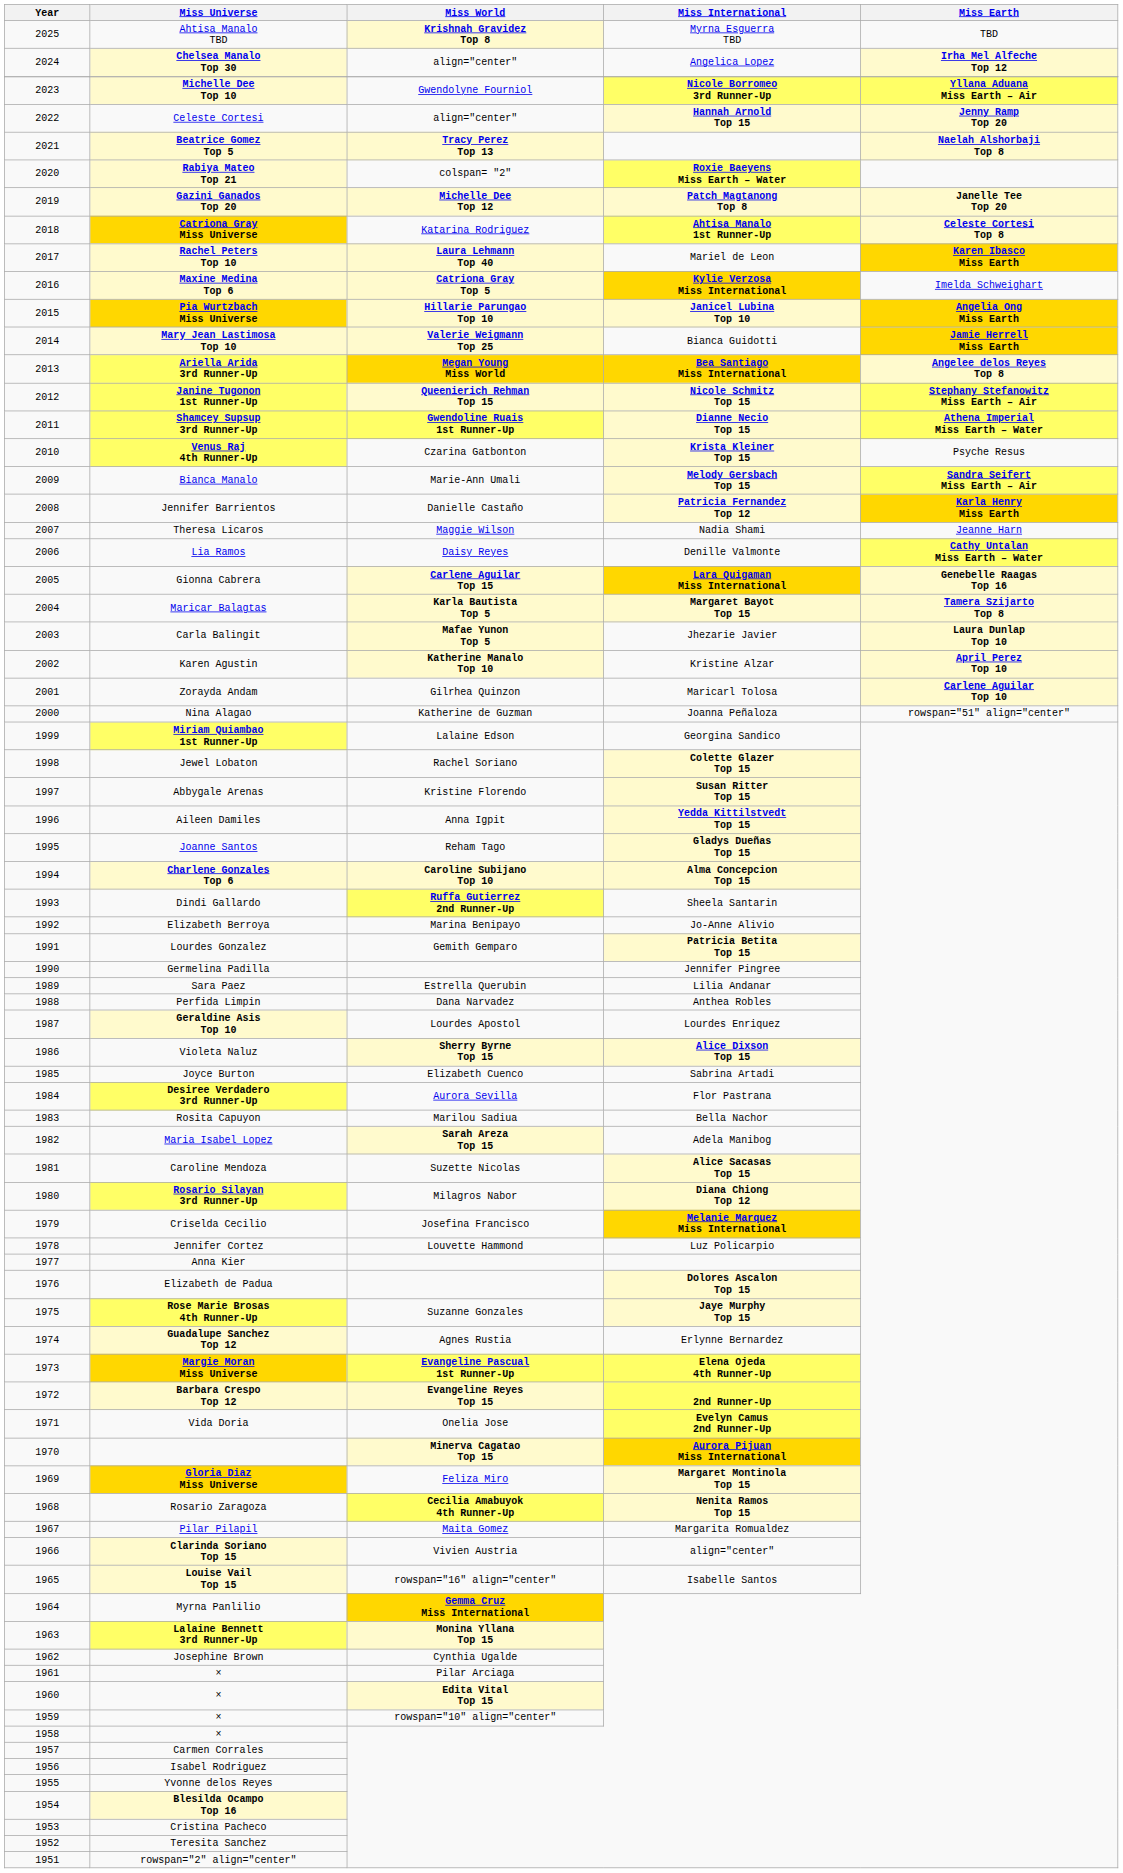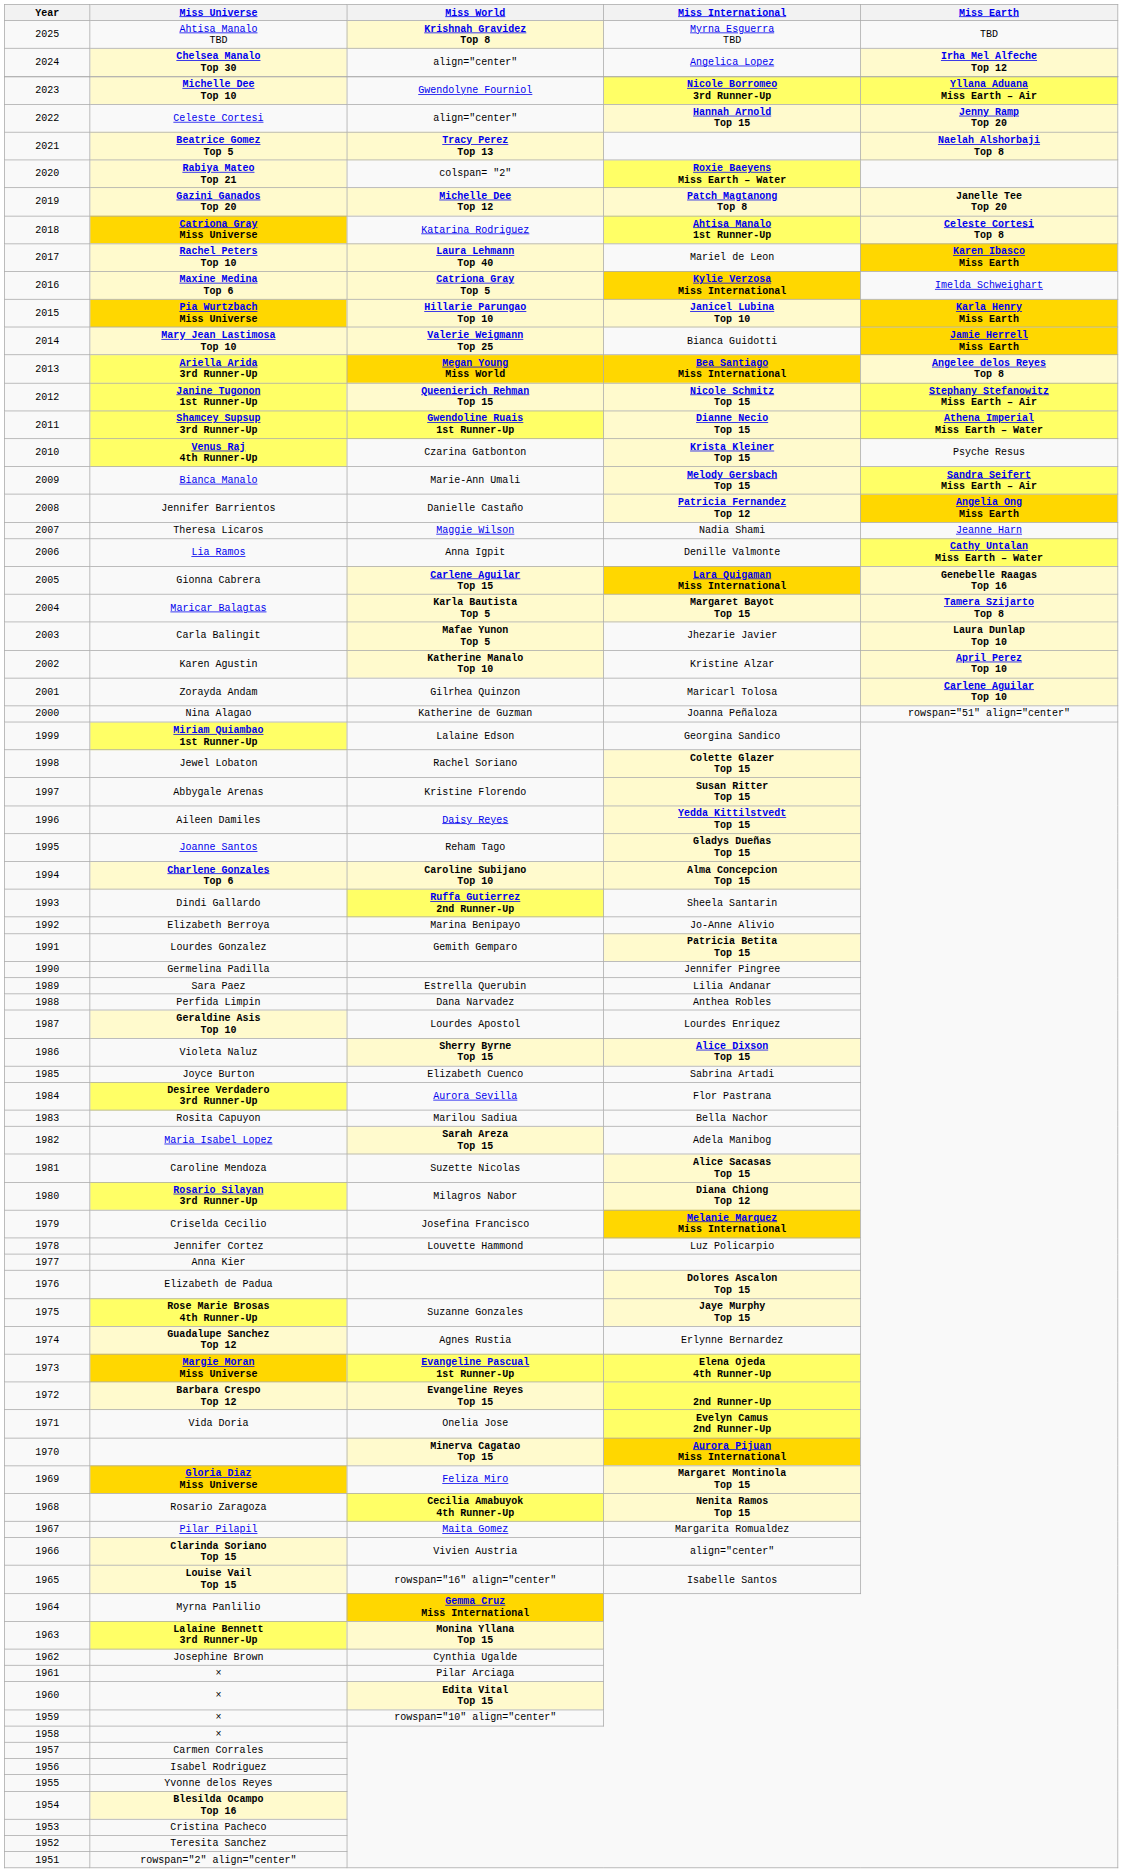Pia Wurtzbach Miss Universe | Miss Earth: Angelia Ong Miss Earth -> Karla Henry Miss Earth
Jennifer Barrientos | Miss Earth: Karla Henry Miss Earth -> Angelia Ong Miss Earth
Lia Ramos | Miss World: Daisy Reyes -> Anna Igpit
Aileen Damiles | Miss World: Anna Igpit -> Daisy Reyes
